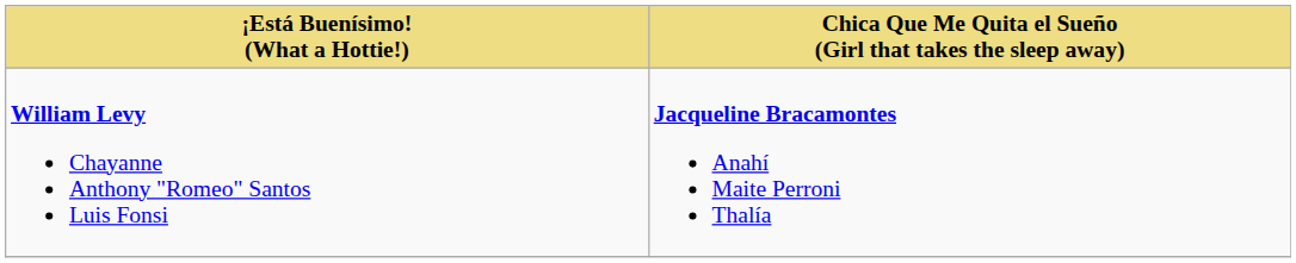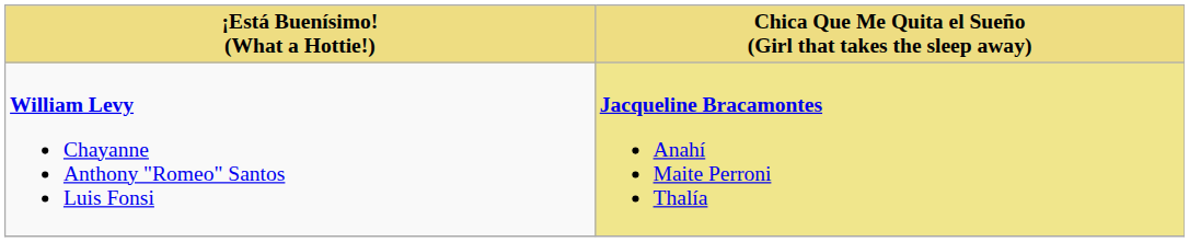William Levy Chayanne Anthony "Romeo" Santos Luis Fonsi | Chica Que Me Quita el Sueño (Girl that takes the sleep away): no background -> khaki background
